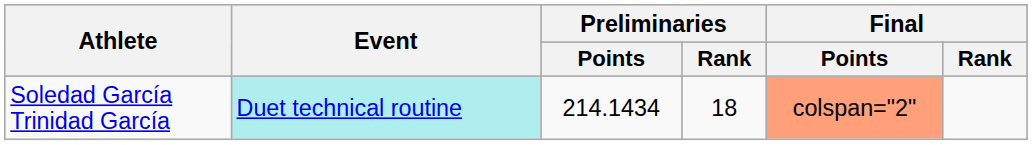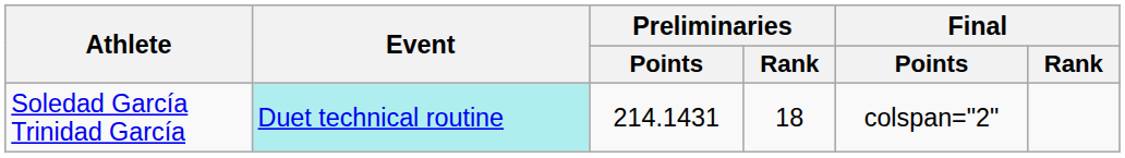Soledad García Trinidad García | Preliminaries / Points: 214.1434 -> 214.1431
Soledad García Trinidad García | Final / Points: lightsalmon background -> no background
